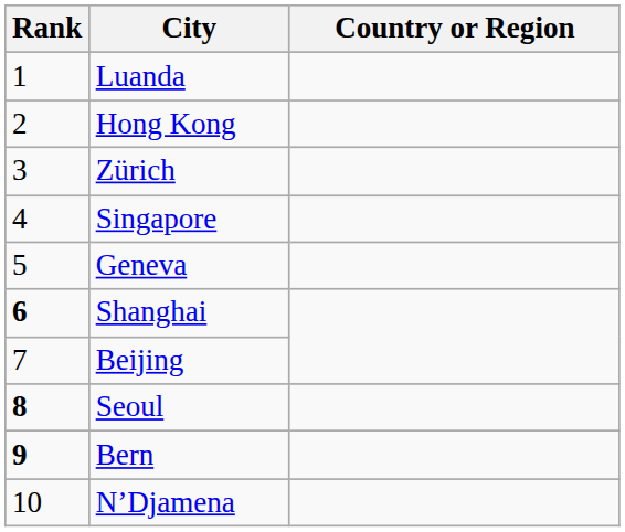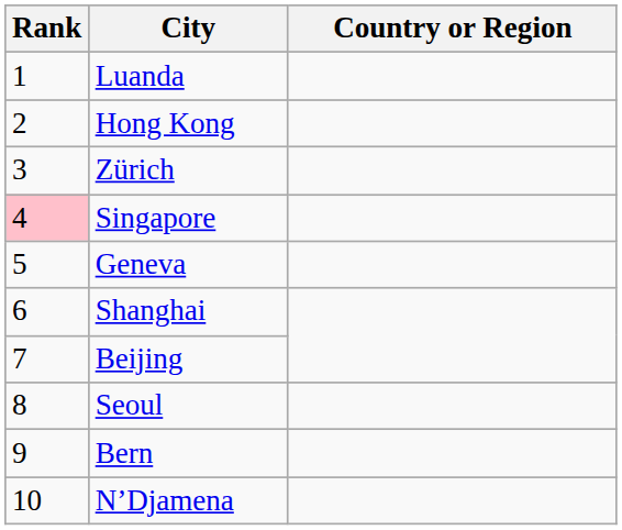Singapore | Rank: no background -> pink background
Shanghai | Rank: bold -> normal
Seoul | Rank: bold -> normal
Bern | Rank: bold -> normal
